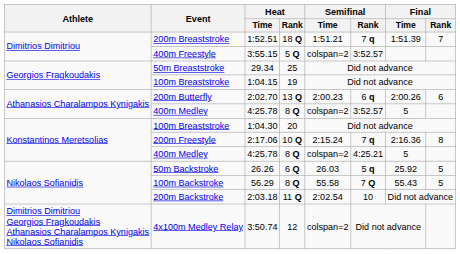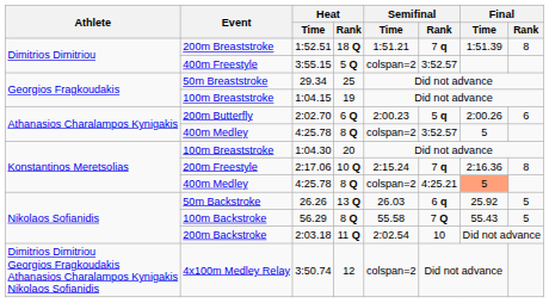1:52.51 | Final / Rank: 7 -> 8
2:02.70 | Heat / Rank: 13 Q -> 6 Q
2:02.70 | Semifinal / Rank: 6 q -> 5 q
Konstantinos Meretsolias / 4:25.78 | Final / Time: no background -> lightsalmon background
26.26 | Heat / Rank: 6 Q -> 13 Q
26.26 | Semifinal / Rank: 5 q -> 6 q
